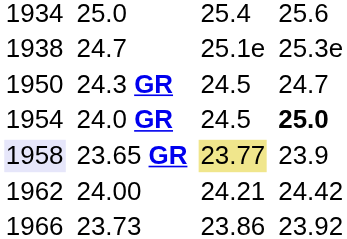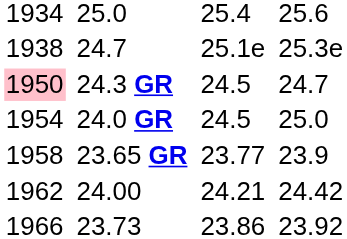24.3 GR | column 1: no background -> pink background
24.0 GR | column 4: bold -> normal
23.65 GR | column 1: lavender background -> no background
23.65 GR | column 3: khaki background -> no background
